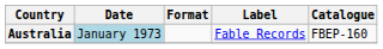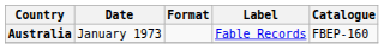Australia | Date: lightblue background -> no background
